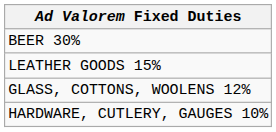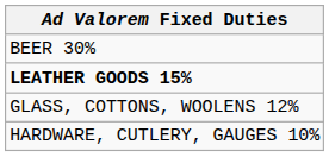row 3 | column 1: normal -> bold
